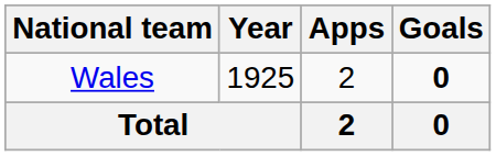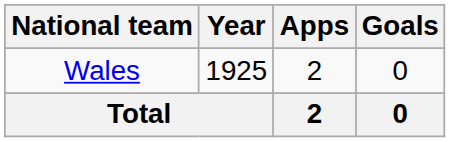Wales | Goals: bold -> normal
